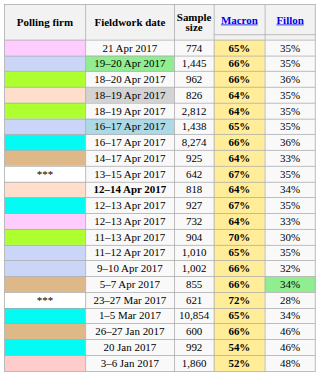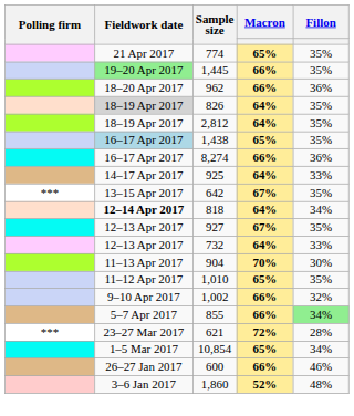- row: 20 Jan 2017 | 992 | 54% | 46%
